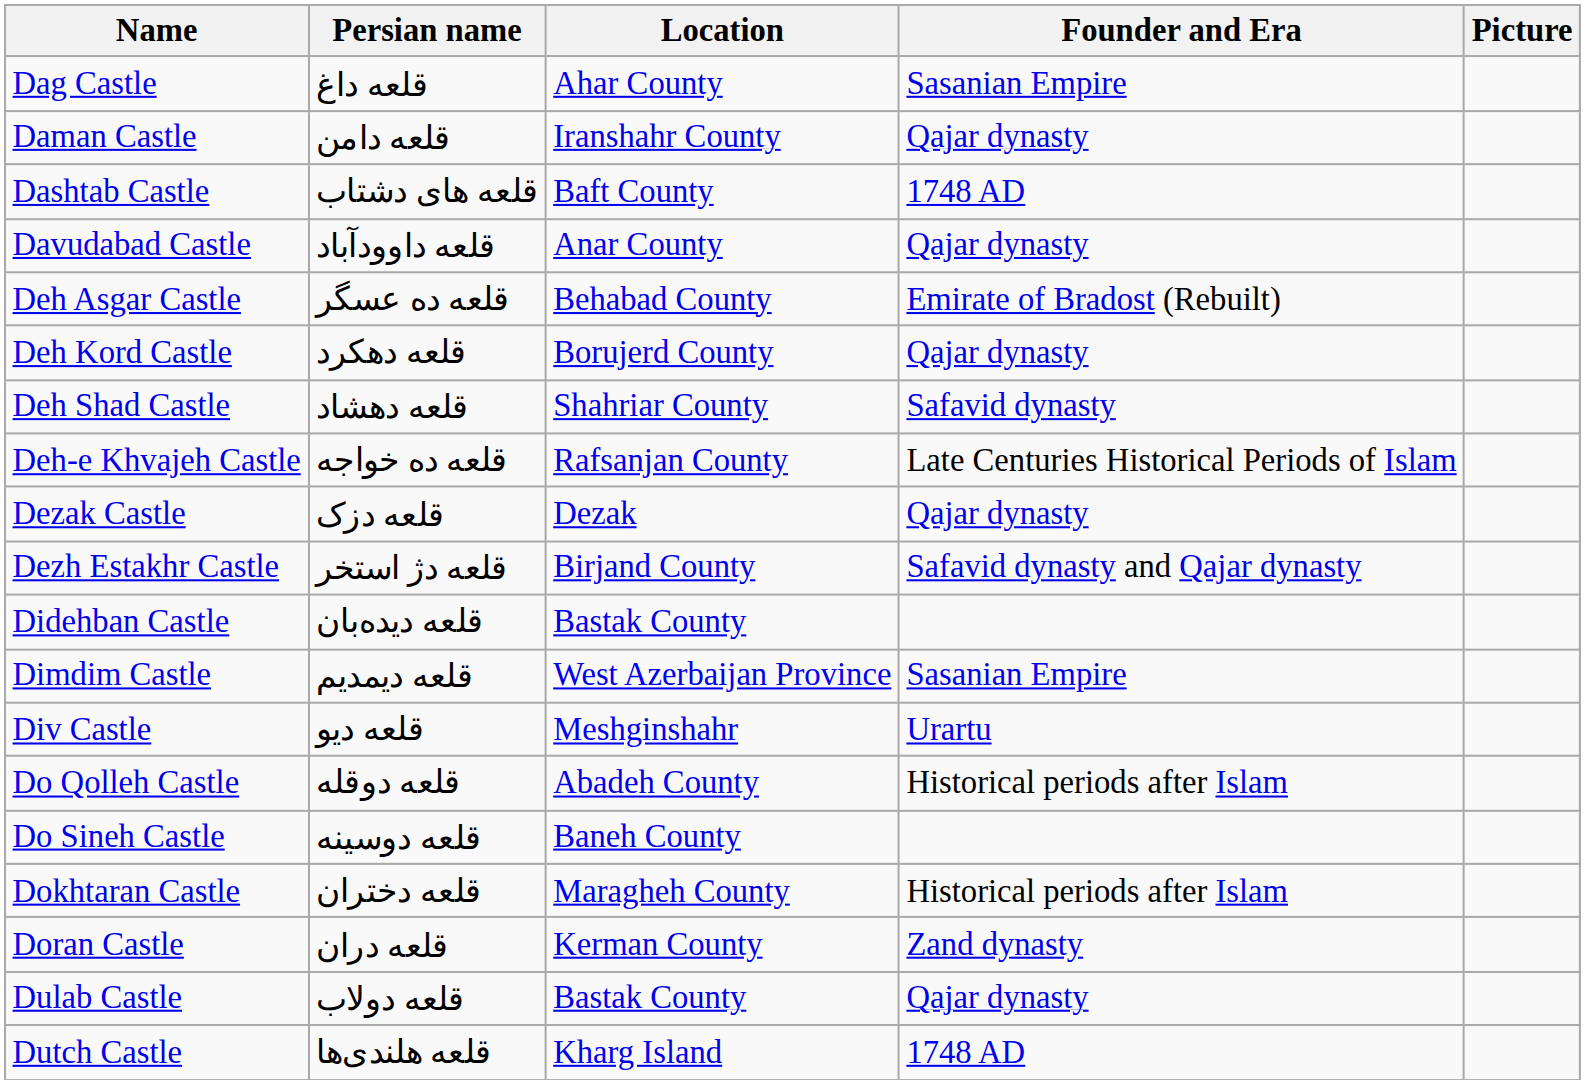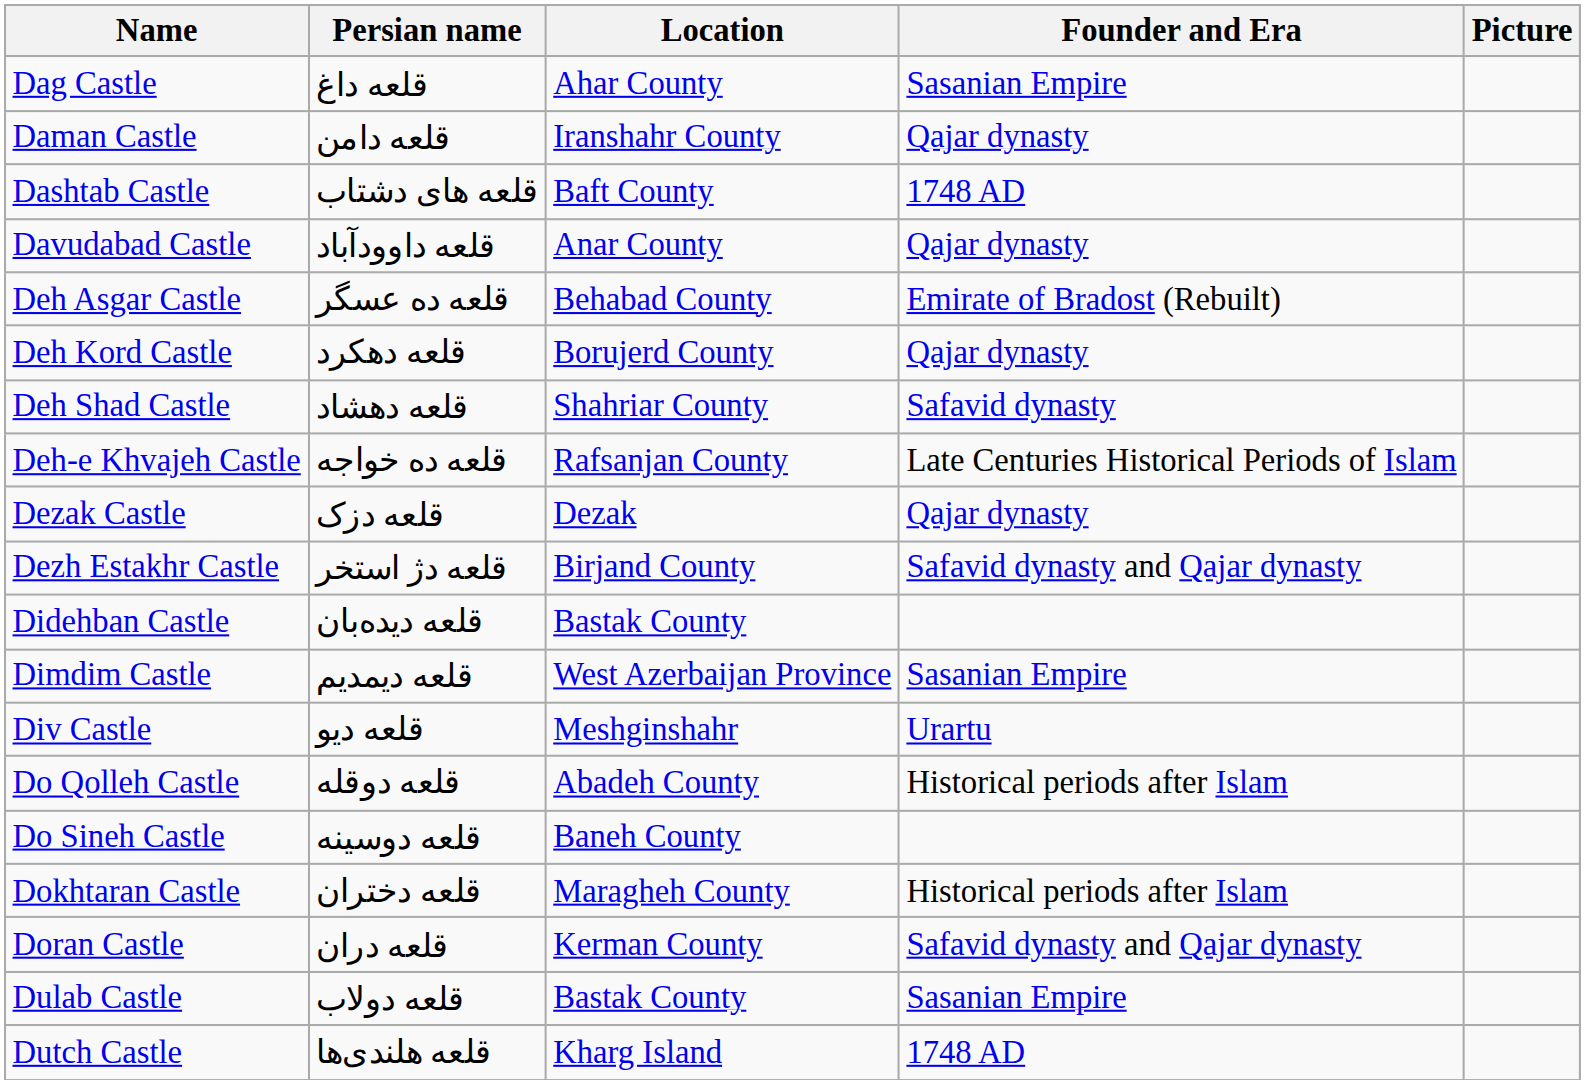Doran Castle | Founder and Era: Zand dynasty -> Safavid dynasty and Qajar dynasty
Dulab Castle | Founder and Era: Qajar dynasty -> Sasanian Empire
